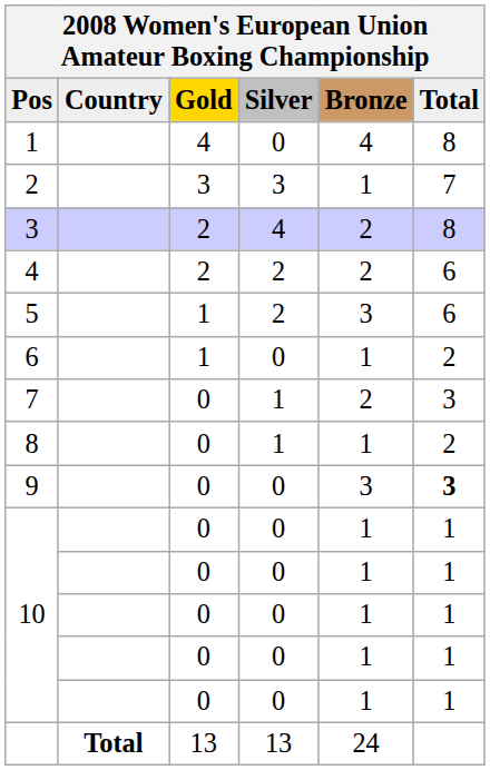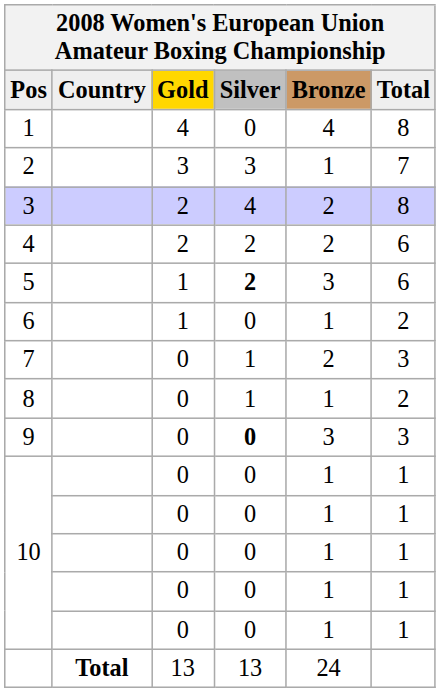5 | Silver: normal -> bold
9 | Silver: normal -> bold
9 | Total: bold -> normal
